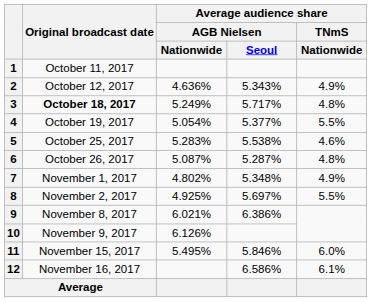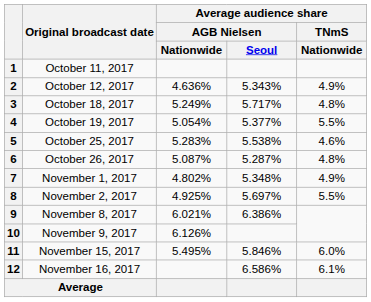3 | Original broadcast date: bold -> normal
